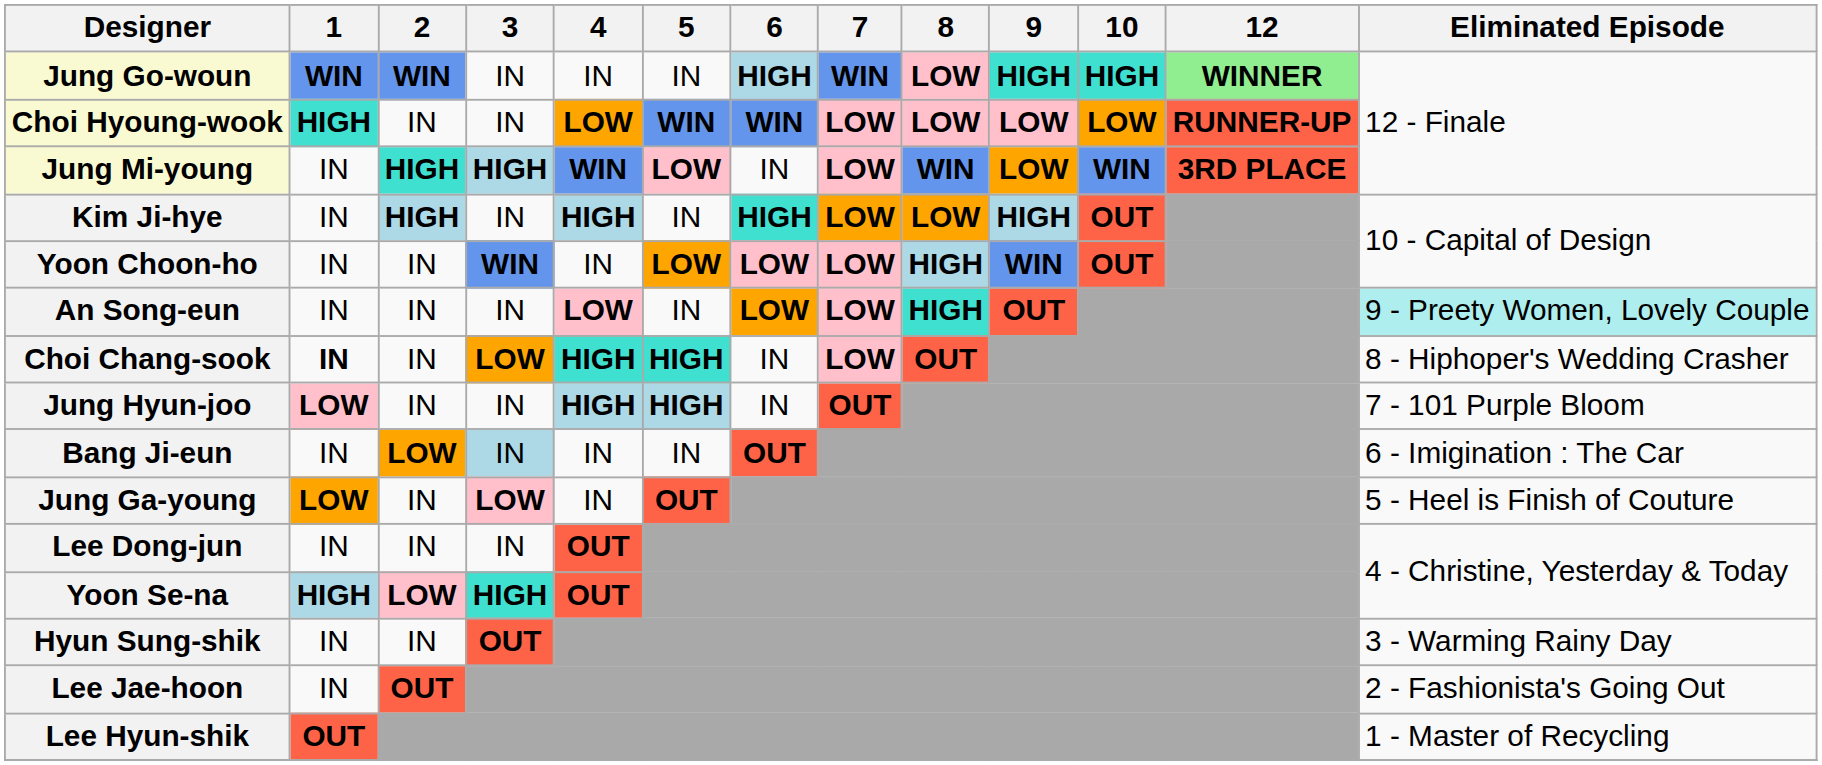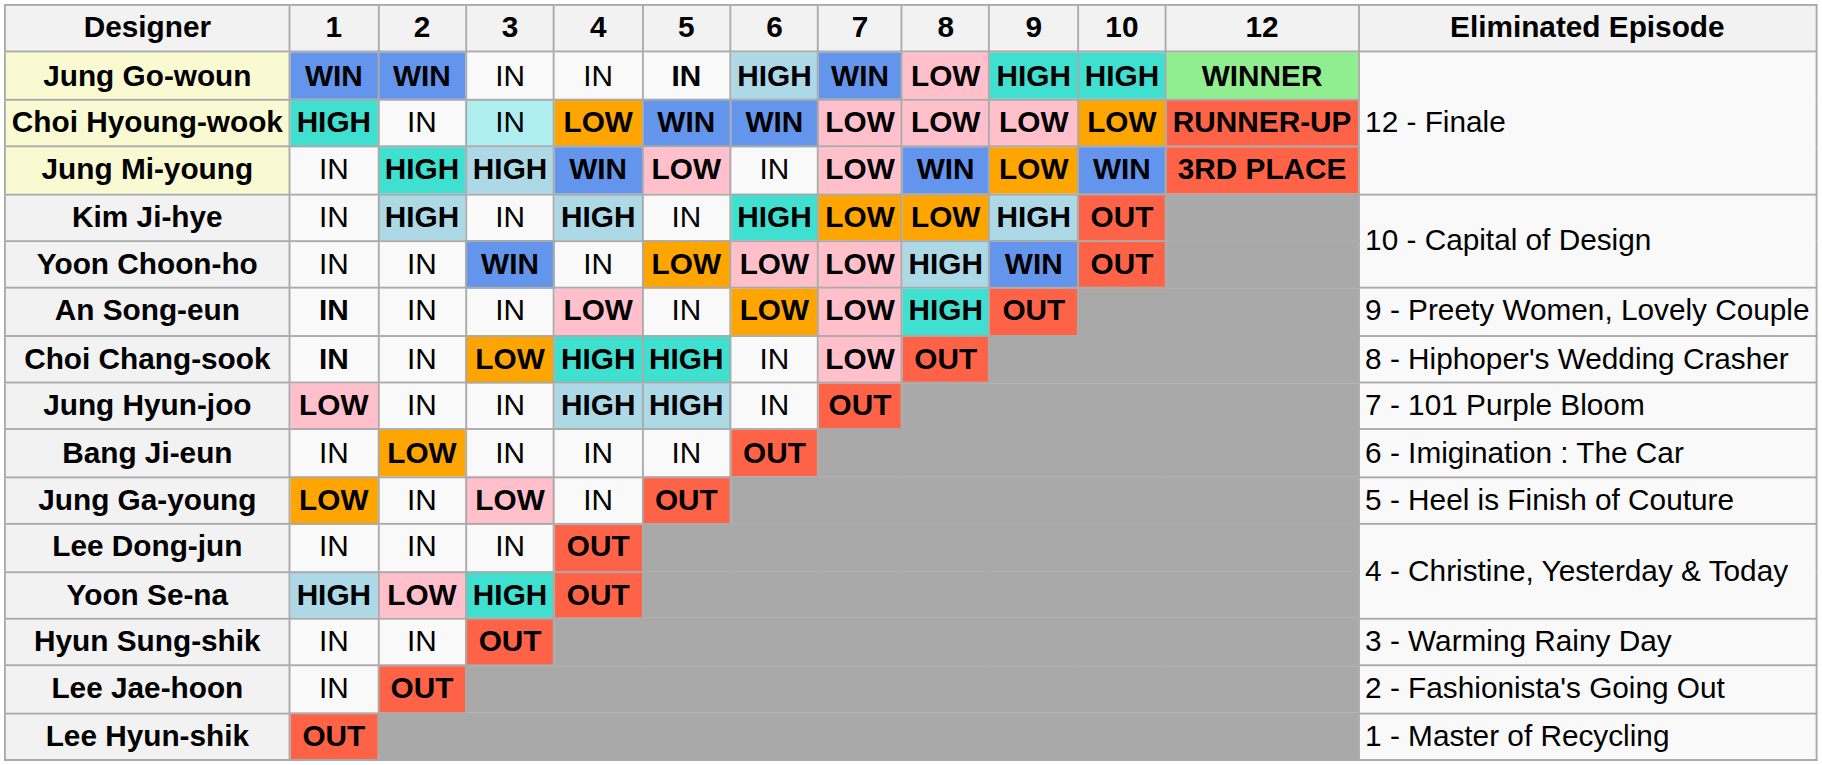Jung Go-woun | 5: normal -> bold
Choi Hyoung-wook | 3: no background -> paleturquoise background
An Song-eun | 1: normal -> bold
An Song-eun | Eliminated Episode: paleturquoise background -> no background
Bang Ji-eun | 3: lightblue background -> no background
